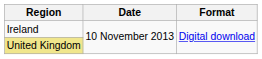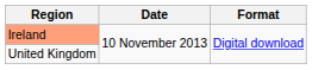Ireland | Region: no background -> lightsalmon background
United Kingdom | Region: khaki background -> no background
